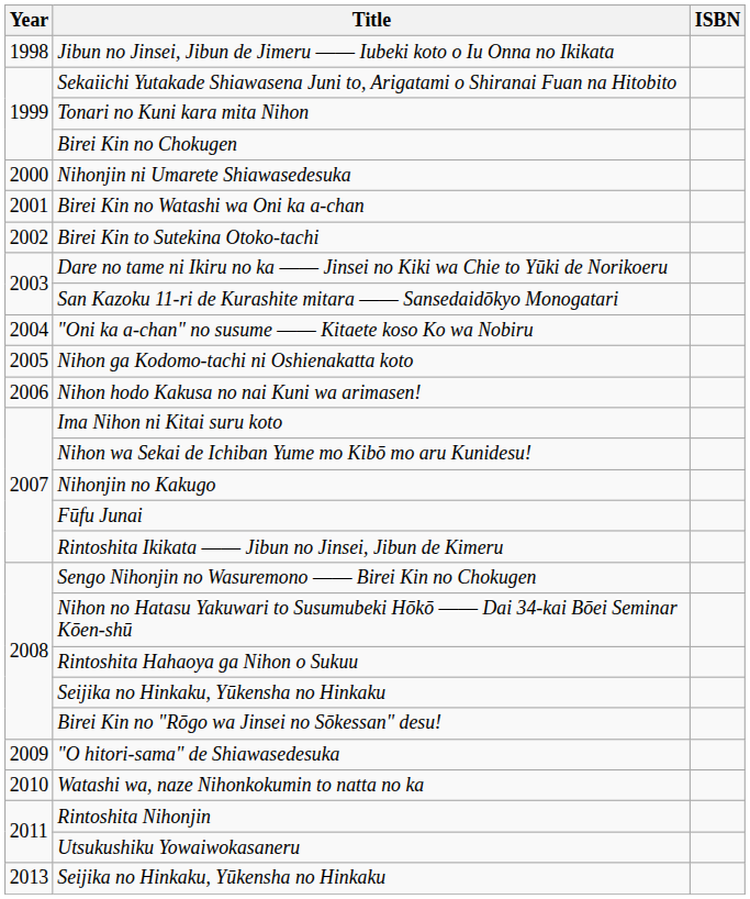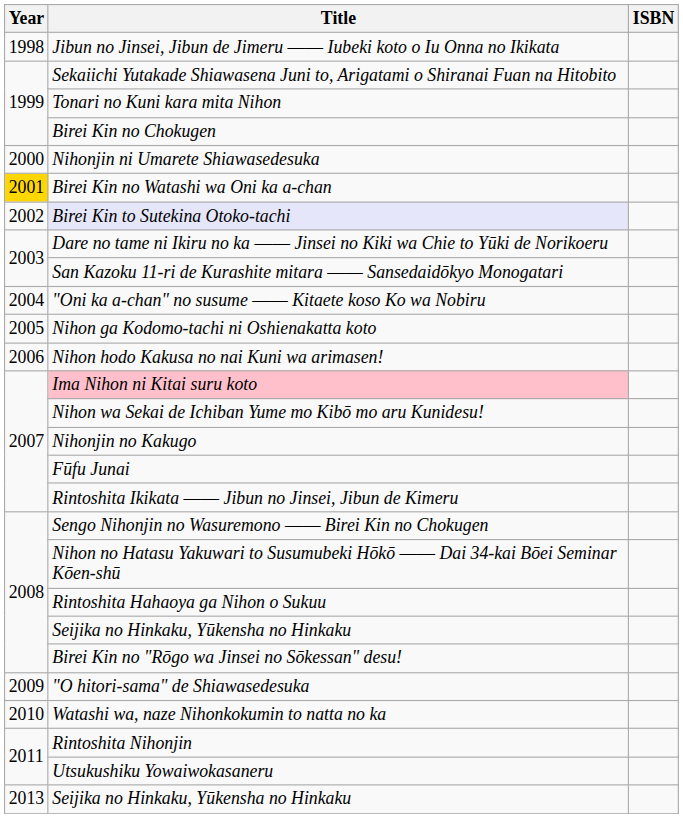Birei Kin no Watashi wa Oni ka a-chan | Year: no background -> gold background
Birei Kin to Sutekina Otoko-tachi | Title: no background -> lavender background
Ima Nihon ni Kitai suru koto | Title: no background -> pink background
